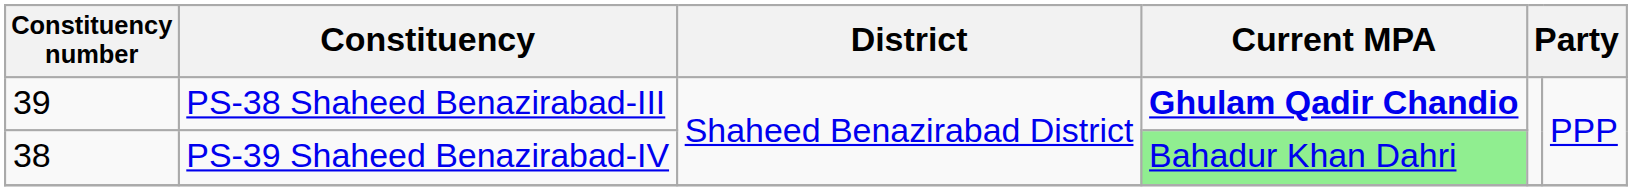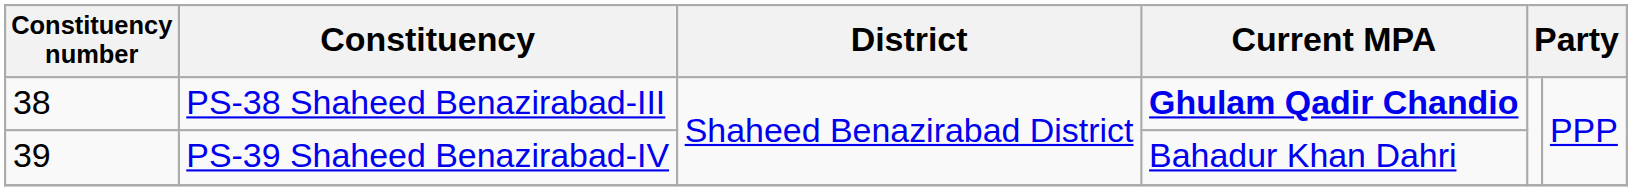PS-38 Shaheed Benazirabad-III | Constituency number: 39 -> 38
PS-39 Shaheed Benazirabad-IV | Constituency number: 38 -> 39
PS-39 Shaheed Benazirabad-IV | Current MPA: lightgreen background -> no background
